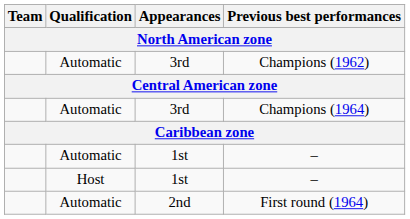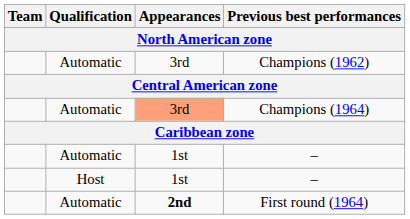Champions (1964) | Appearances: no background -> lightsalmon background
First round (1964) | Appearances: normal -> bold
